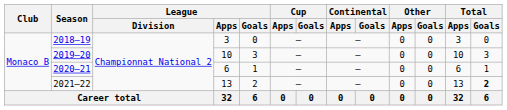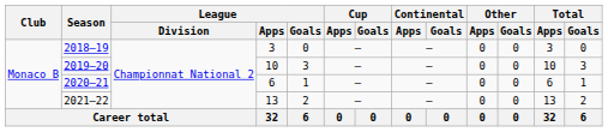2021–22 | Total / Goals: bold -> normal
